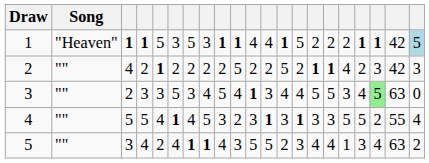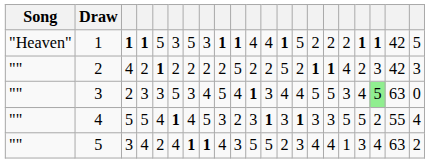columns swapped: Draw <-> Song
row 2 | column 21: lightblue background -> no background
